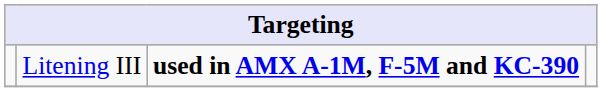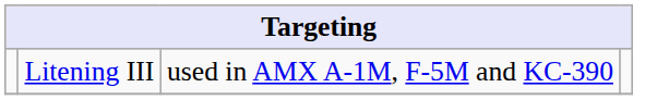Litening III | column 3: bold -> normal
